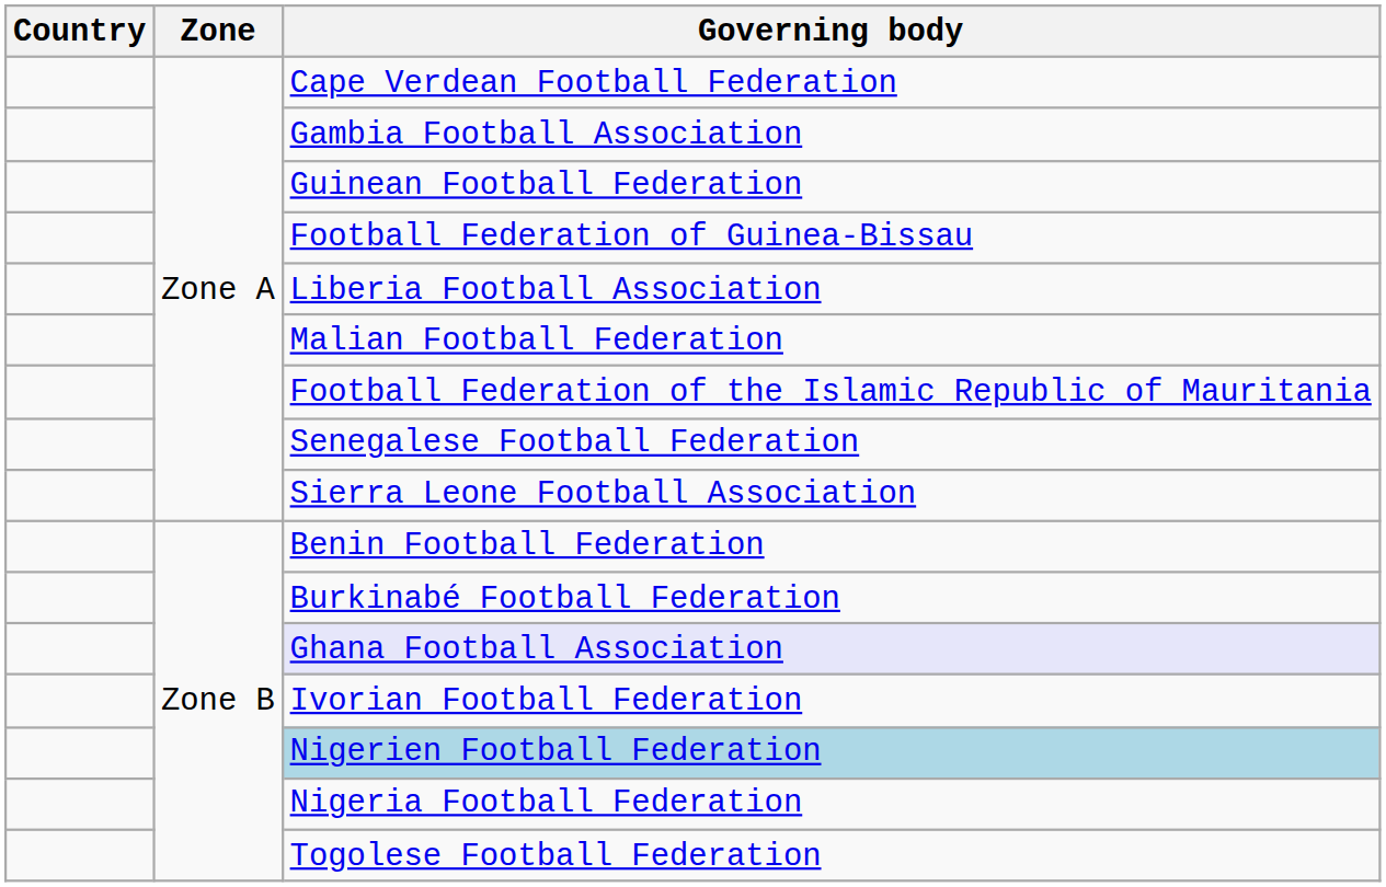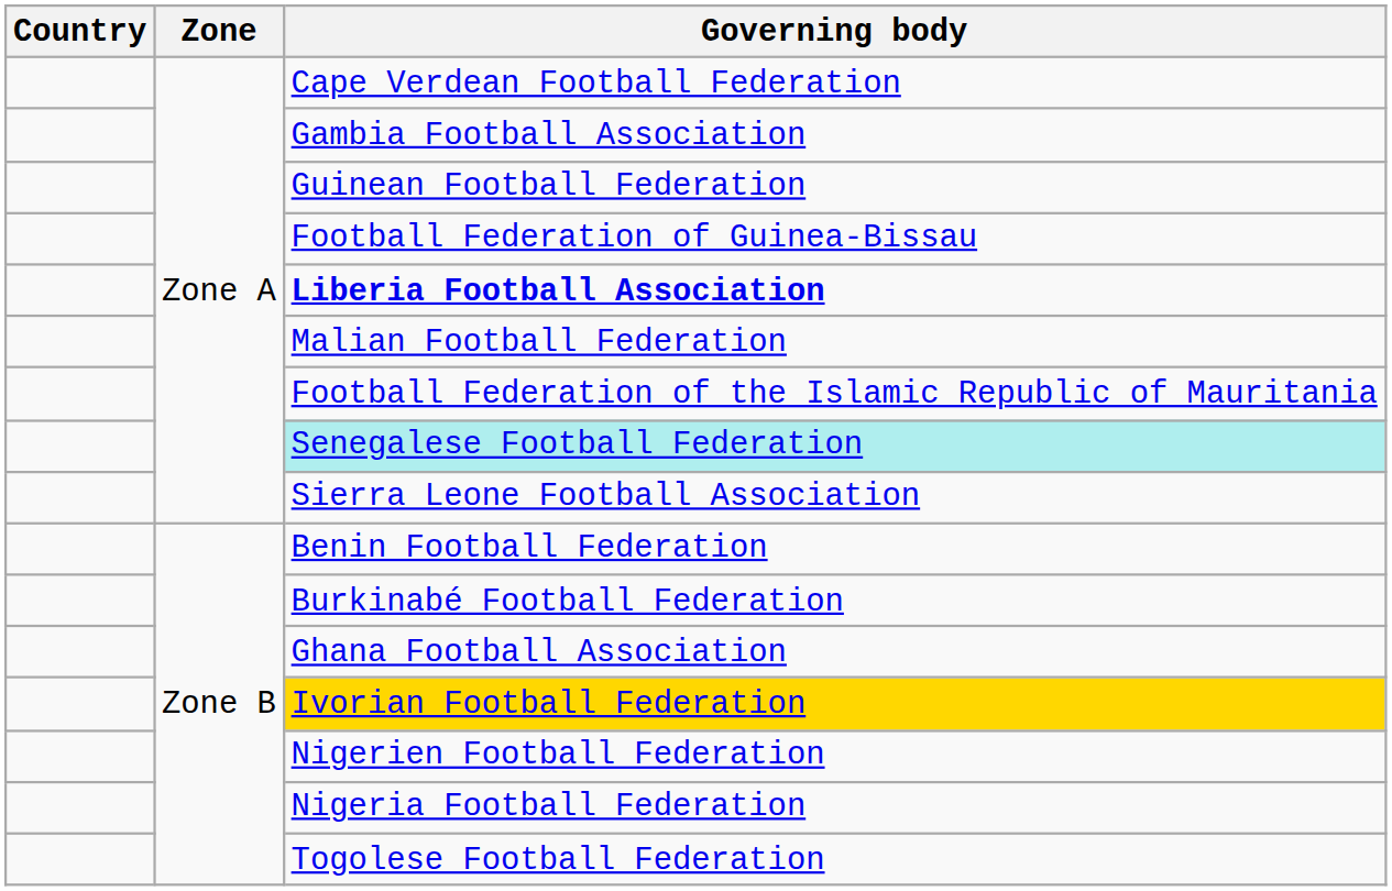Liberia Football Association | Governing body: normal -> bold
Senegalese Football Federation | Governing body: no background -> paleturquoise background
Ghana Football Association | Governing body: lavender background -> no background
Ivorian Football Federation | Governing body: no background -> gold background
Nigerien Football Federation | Governing body: lightblue background -> no background
